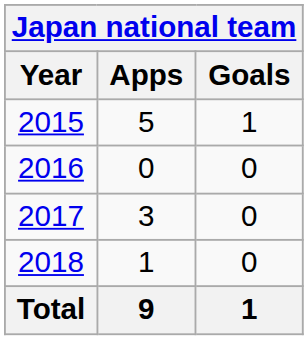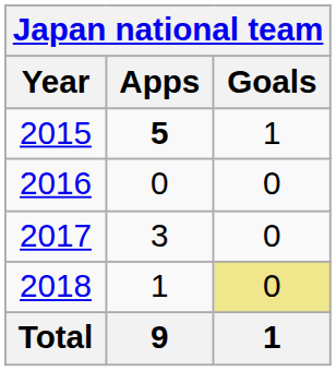2015 | Apps: normal -> bold
2018 | Goals: no background -> khaki background
